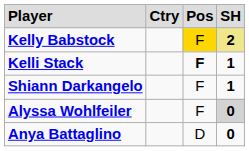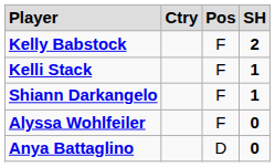Kelly Babstock | column 3: gold background -> no background
Kelly Babstock | column 4: khaki background -> no background
Kelli Stack | column 3: bold -> normal
Alyssa Wohlfeiler | column 4: lightgrey background -> no background
